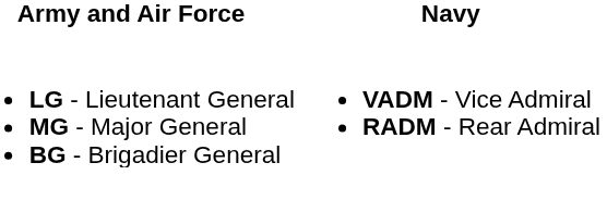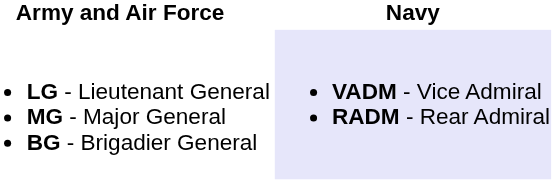row 2 | Navy: no background -> lavender background
